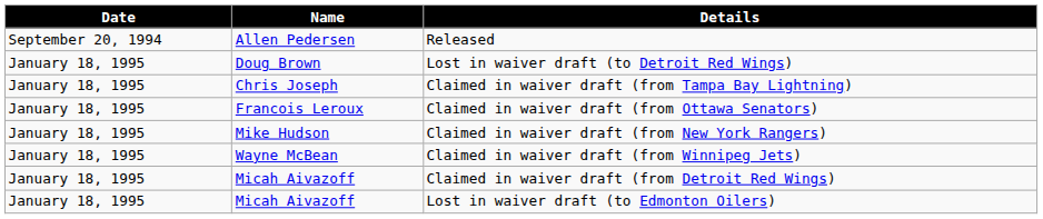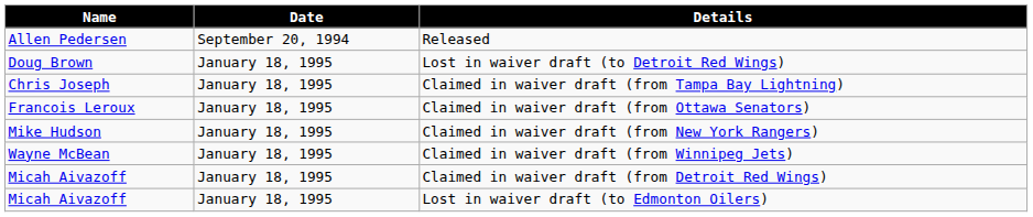columns swapped: Name <-> Date
